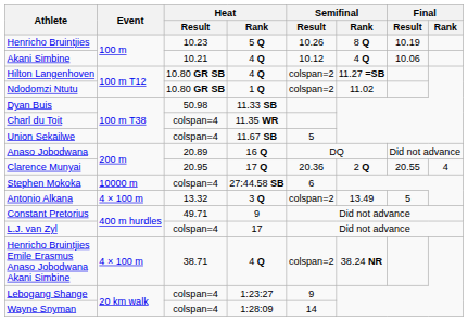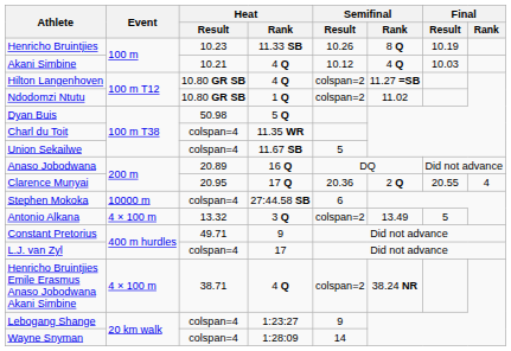Henricho Bruintjies | Heat / Rank: 5 Q -> 11.33 SB
Akani Simbine | Final / Result: 10.06 -> 10.03
Dyan Buis | Heat / Rank: 11.33 SB -> 5 Q
